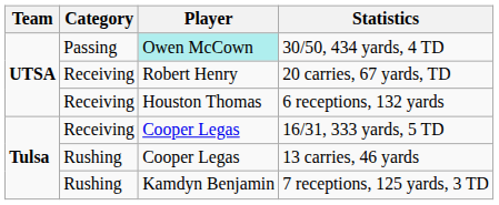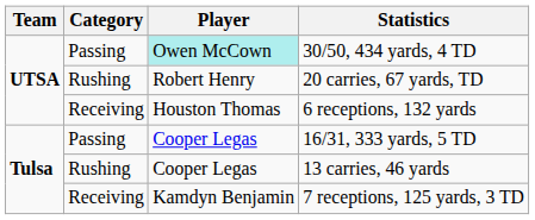20 carries, 67 yards, TD | Category: Receiving -> Rushing
16/31, 333 yards, 5 TD | Category: Receiving -> Passing
7 receptions, 125 yards, 3 TD | Category: Rushing -> Receiving
